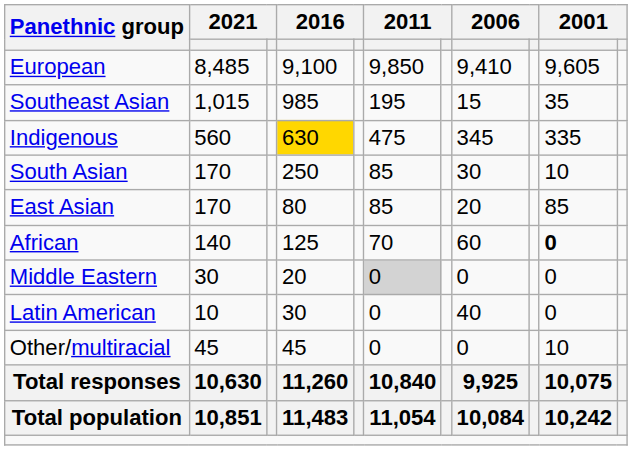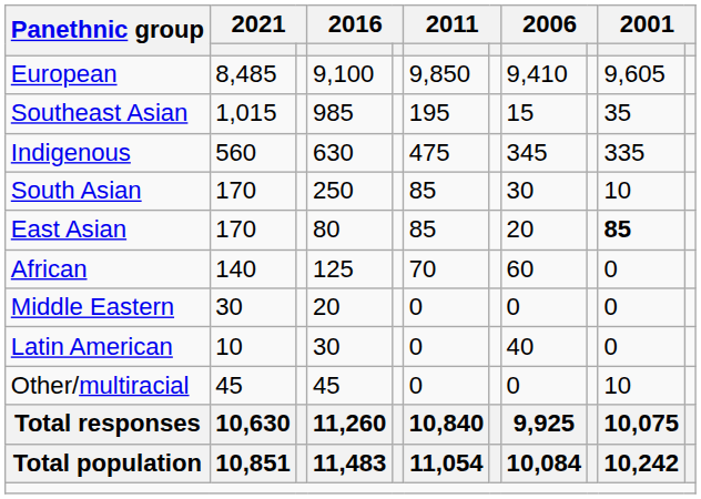Indigenous | column 4: gold background -> no background
East Asian | column 10: normal -> bold
African | column 10: bold -> normal
Middle Eastern | column 6: lightgrey background -> no background
